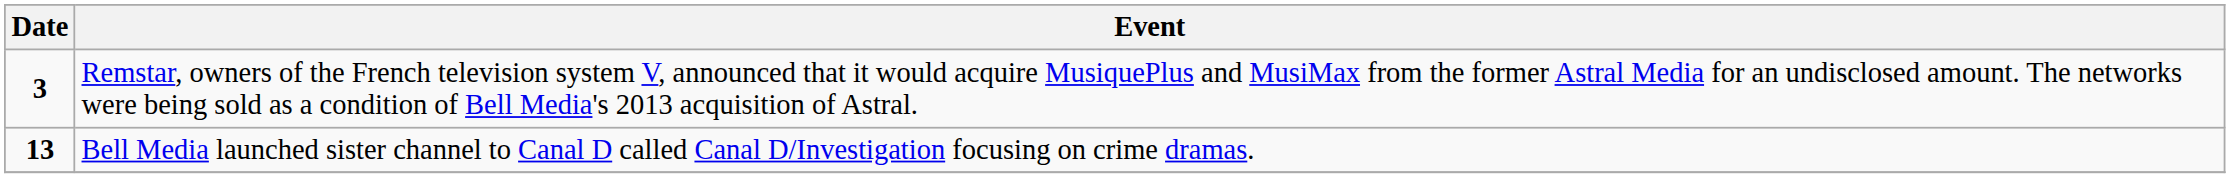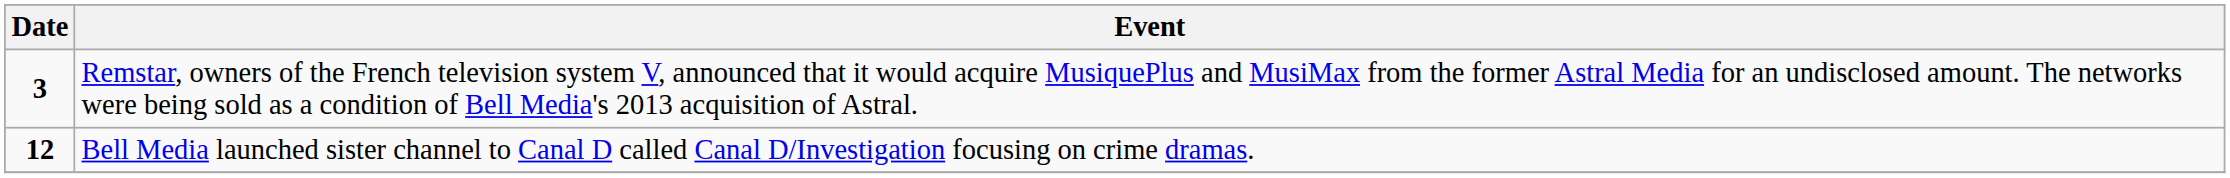row 3 | Date: 13 -> 12
